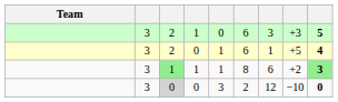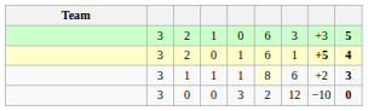row 3 | column 8: normal -> bold
row 4 | column 3: lightgreen background -> no background
row 4 | column 6: no background -> lightyellow background
row 4 | column 9: lightgreen background -> no background
row 5 | column 3: lightgrey background -> no background
